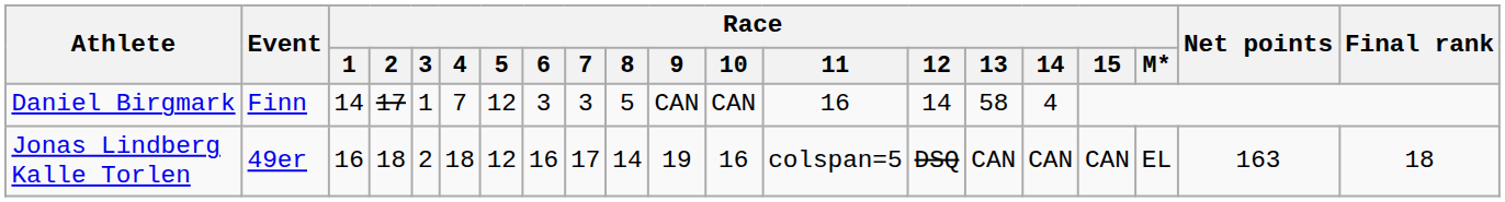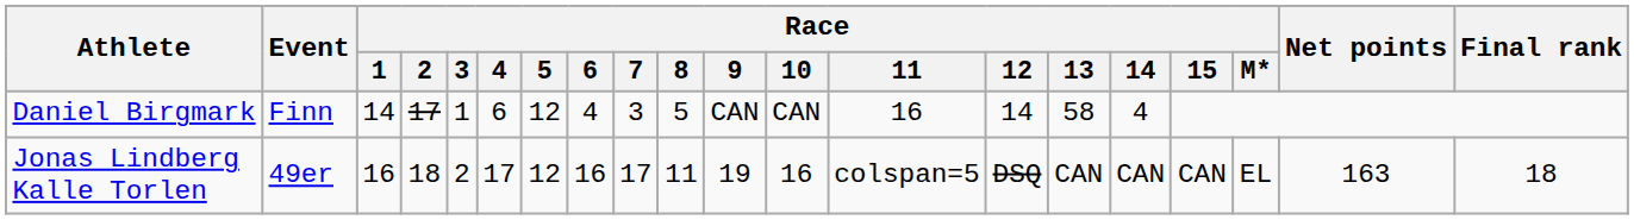Daniel Birgmark | Race / 4: 7 -> 6
Daniel Birgmark | Race / 6: 3 -> 4
Jonas Lindberg Kalle Torlen | Race / 4: 18 -> 17
Jonas Lindberg Kalle Torlen | Race / 8: 14 -> 11
